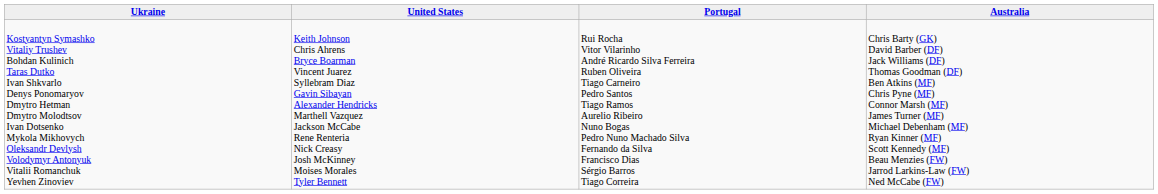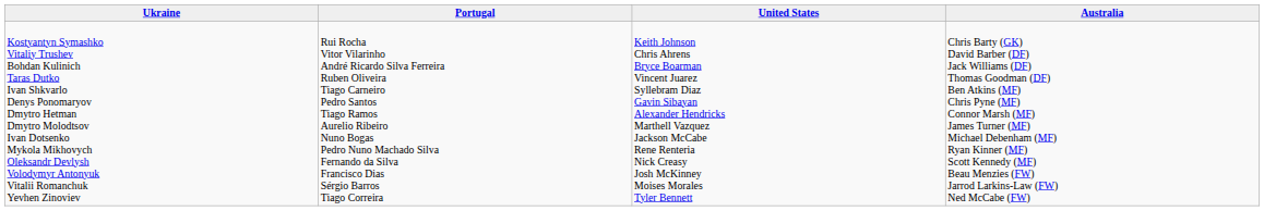columns swapped: United States <-> Portugal
